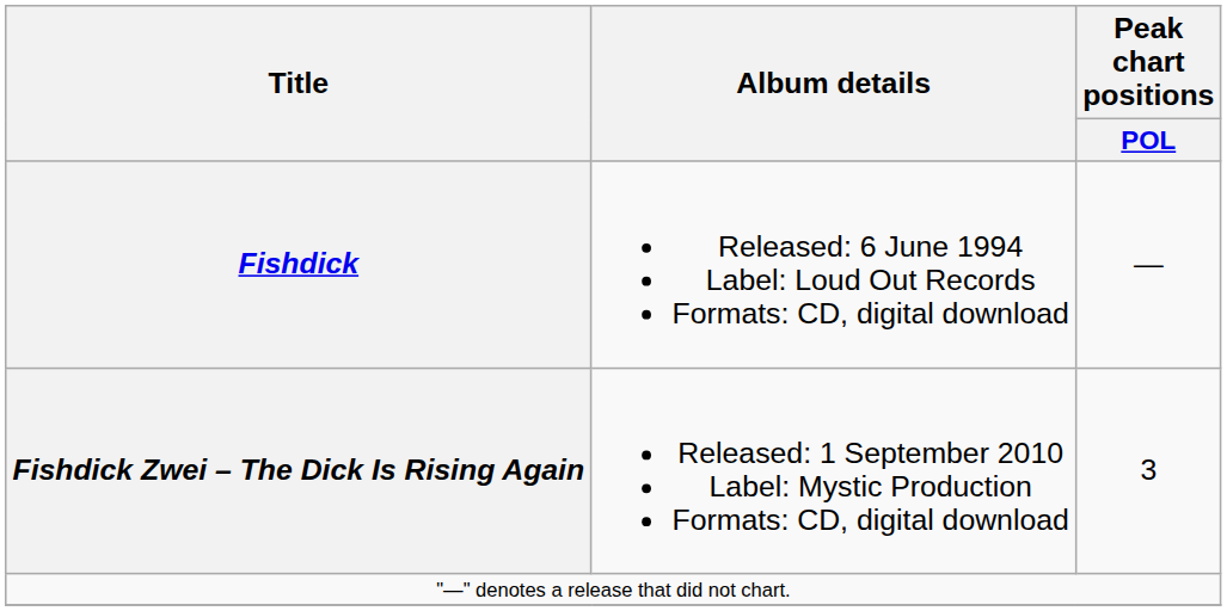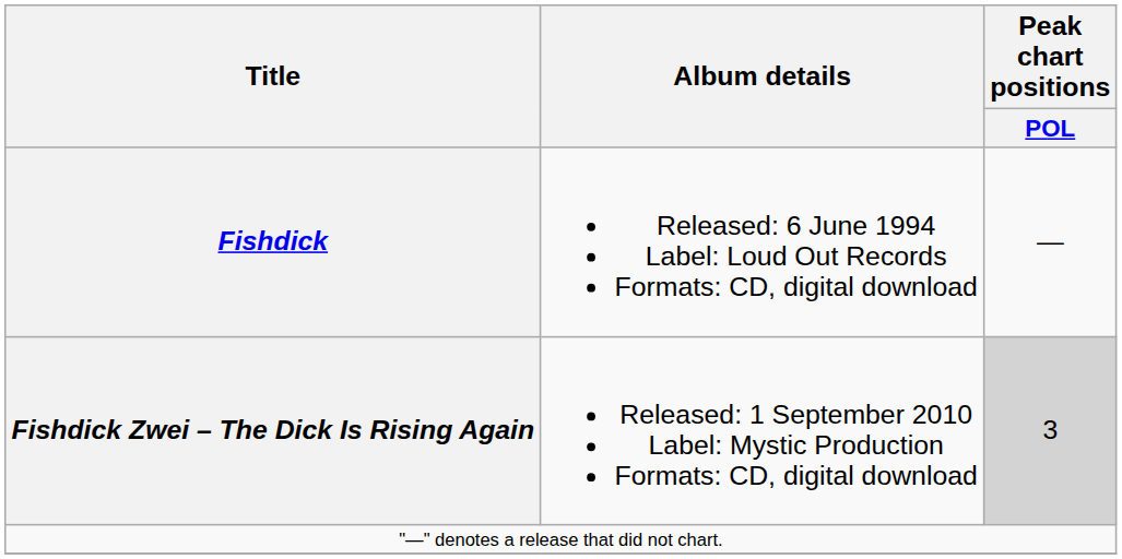Fishdick Zwei – The Dick Is Rising Again | Peak chart positions / POL: no background -> lightgrey background
